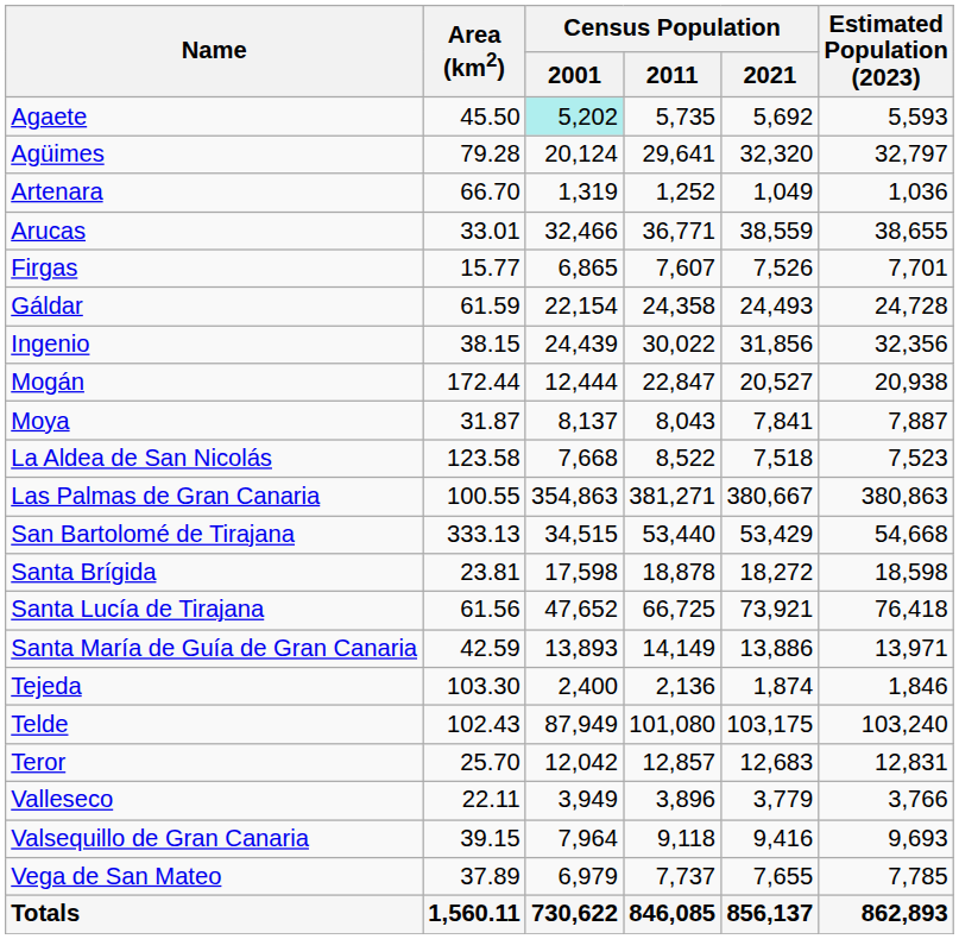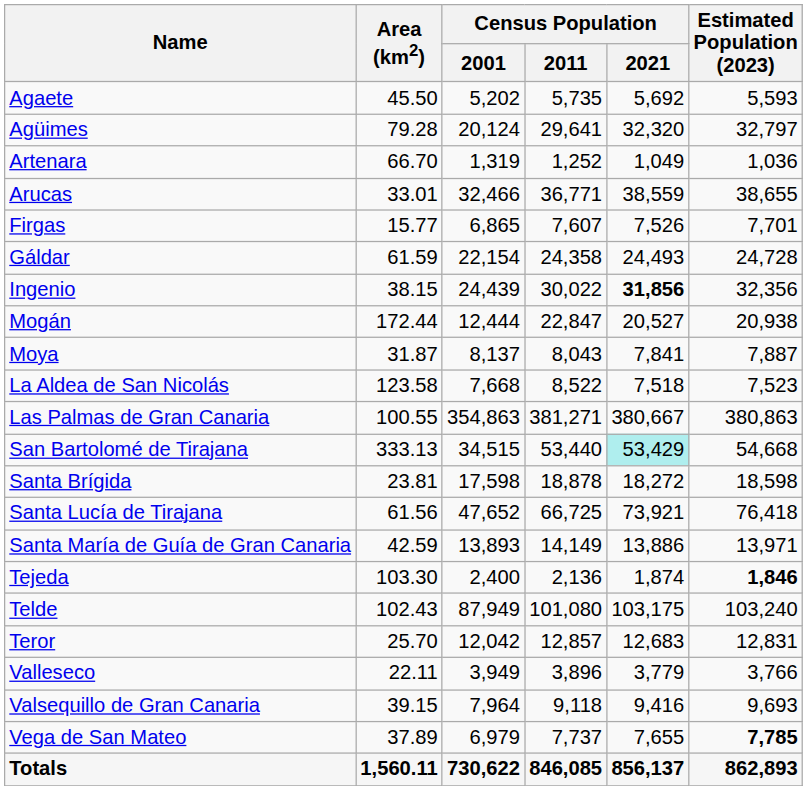Agaete | Census Population / 2001: paleturquoise background -> no background
Ingenio | Census Population / 2021: normal -> bold
San Bartolomé de Tirajana | Census Population / 2021: no background -> paleturquoise background
Tejeda | Estimated Population (2023): normal -> bold
Vega de San Mateo | Estimated Population (2023): normal -> bold
